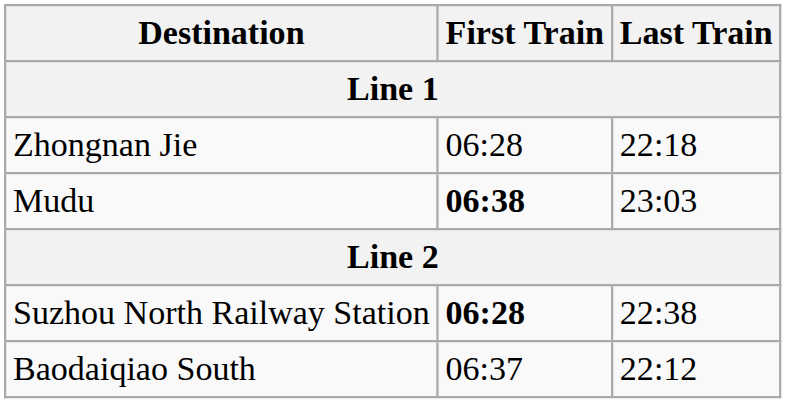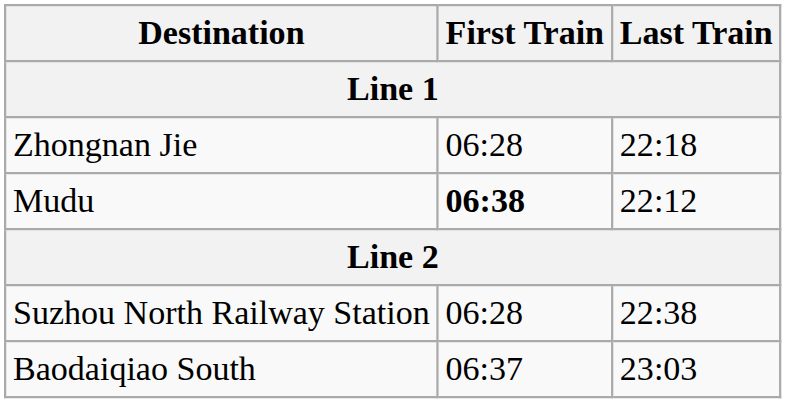Mudu | Last Train: 23:03 -> 22:12
Suzhou North Railway Station | First Train: bold -> normal
Baodaiqiao South | Last Train: 22:12 -> 23:03
